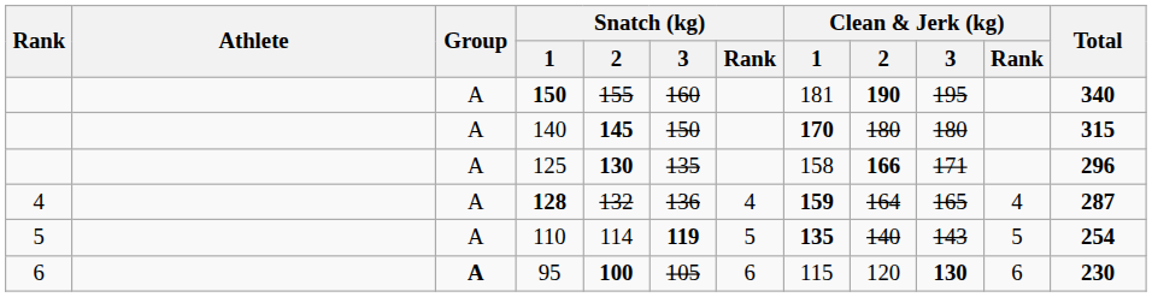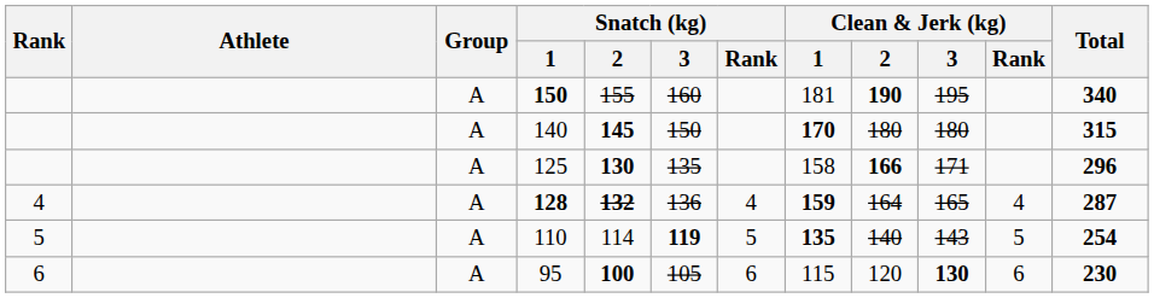128 | Snatch (kg) / 2: normal -> bold
95 | Group: bold -> normal
